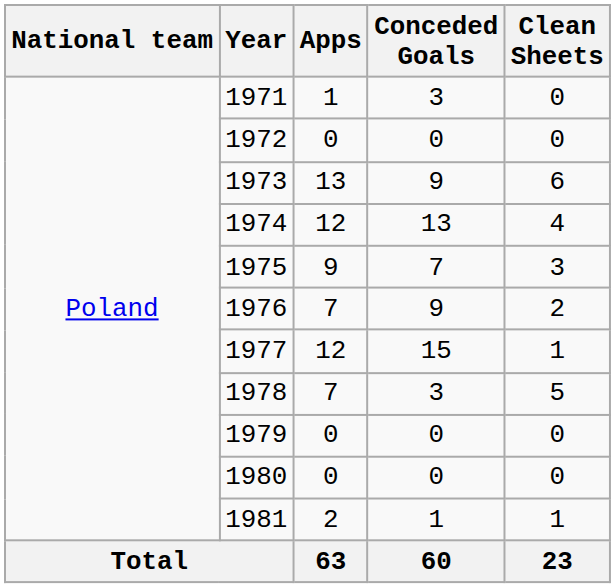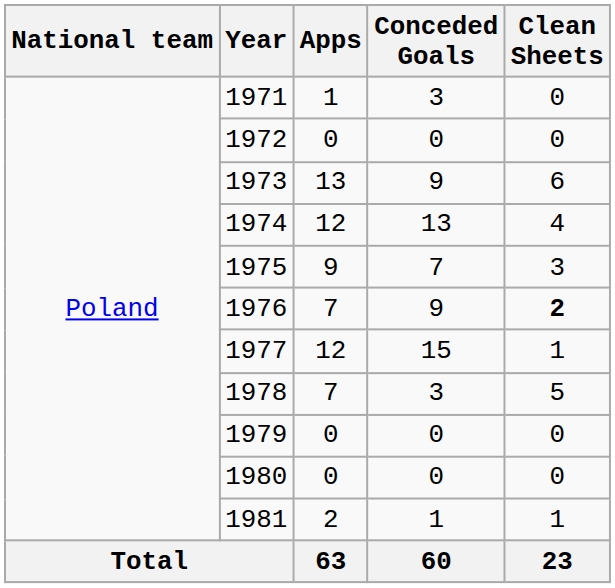1976 | Clean Sheets: normal -> bold
